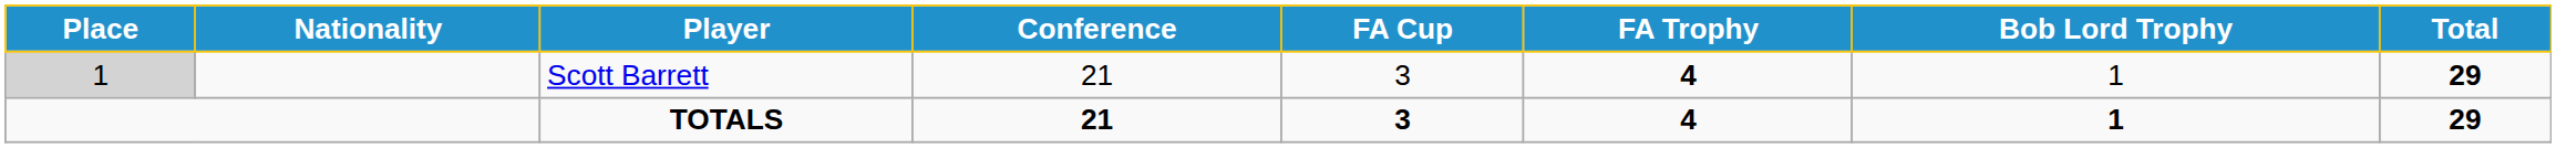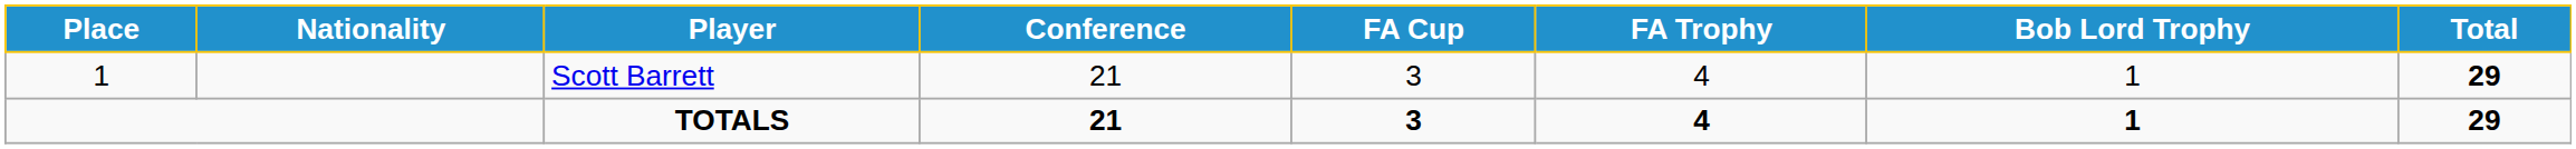Scott Barrett | Place: lightgrey background -> no background
Scott Barrett | FA Trophy: bold -> normal
